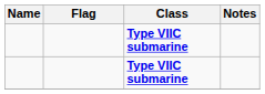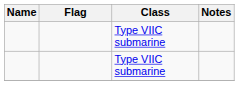row 2 | Class: bold -> normal
row 3 | Class: bold -> normal
